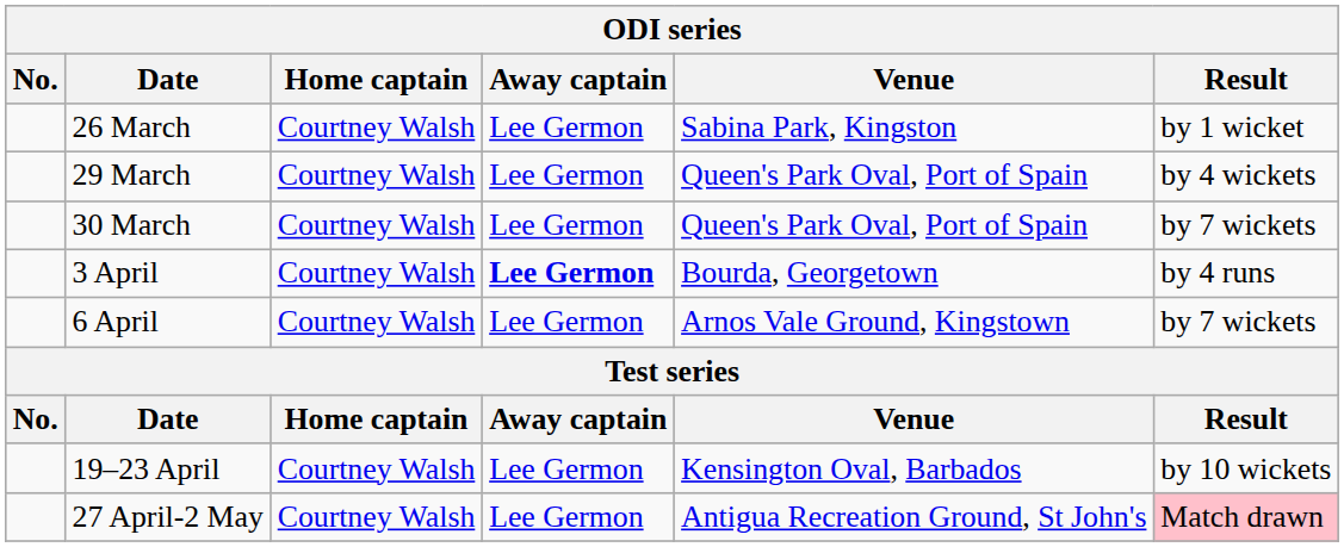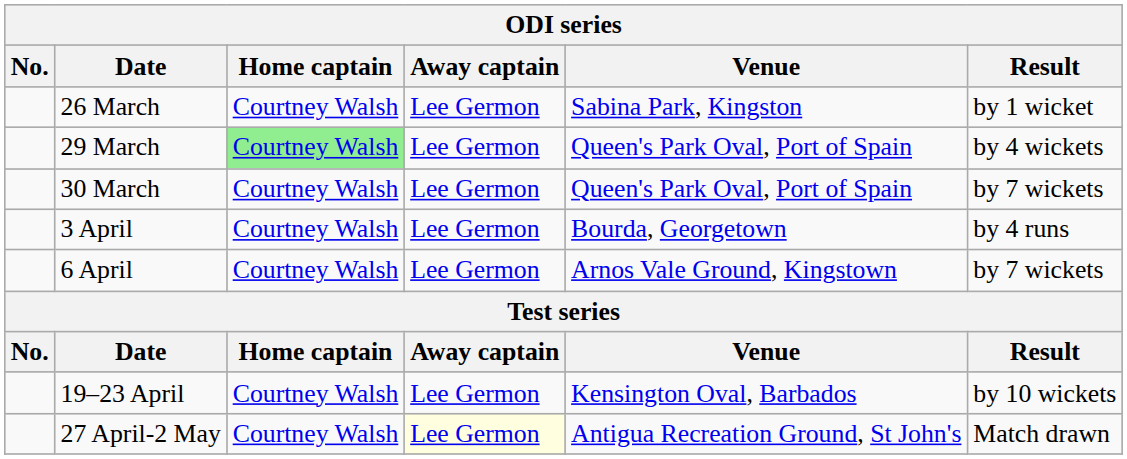29 March | Home captain: no background -> lightgreen background
3 April | Away captain: bold -> normal
27 April-2 May | Away captain: no background -> lightyellow background
27 April-2 May | Result: pink background -> no background
